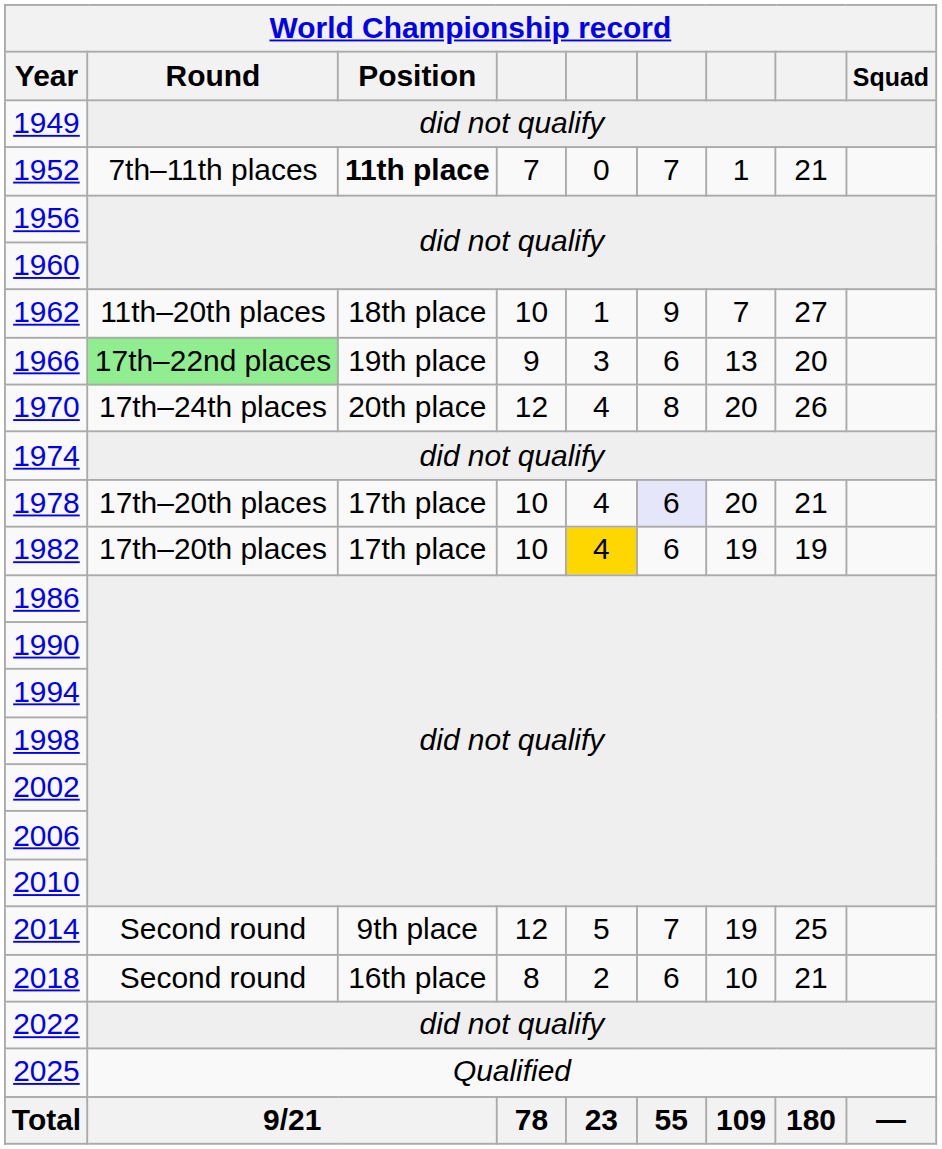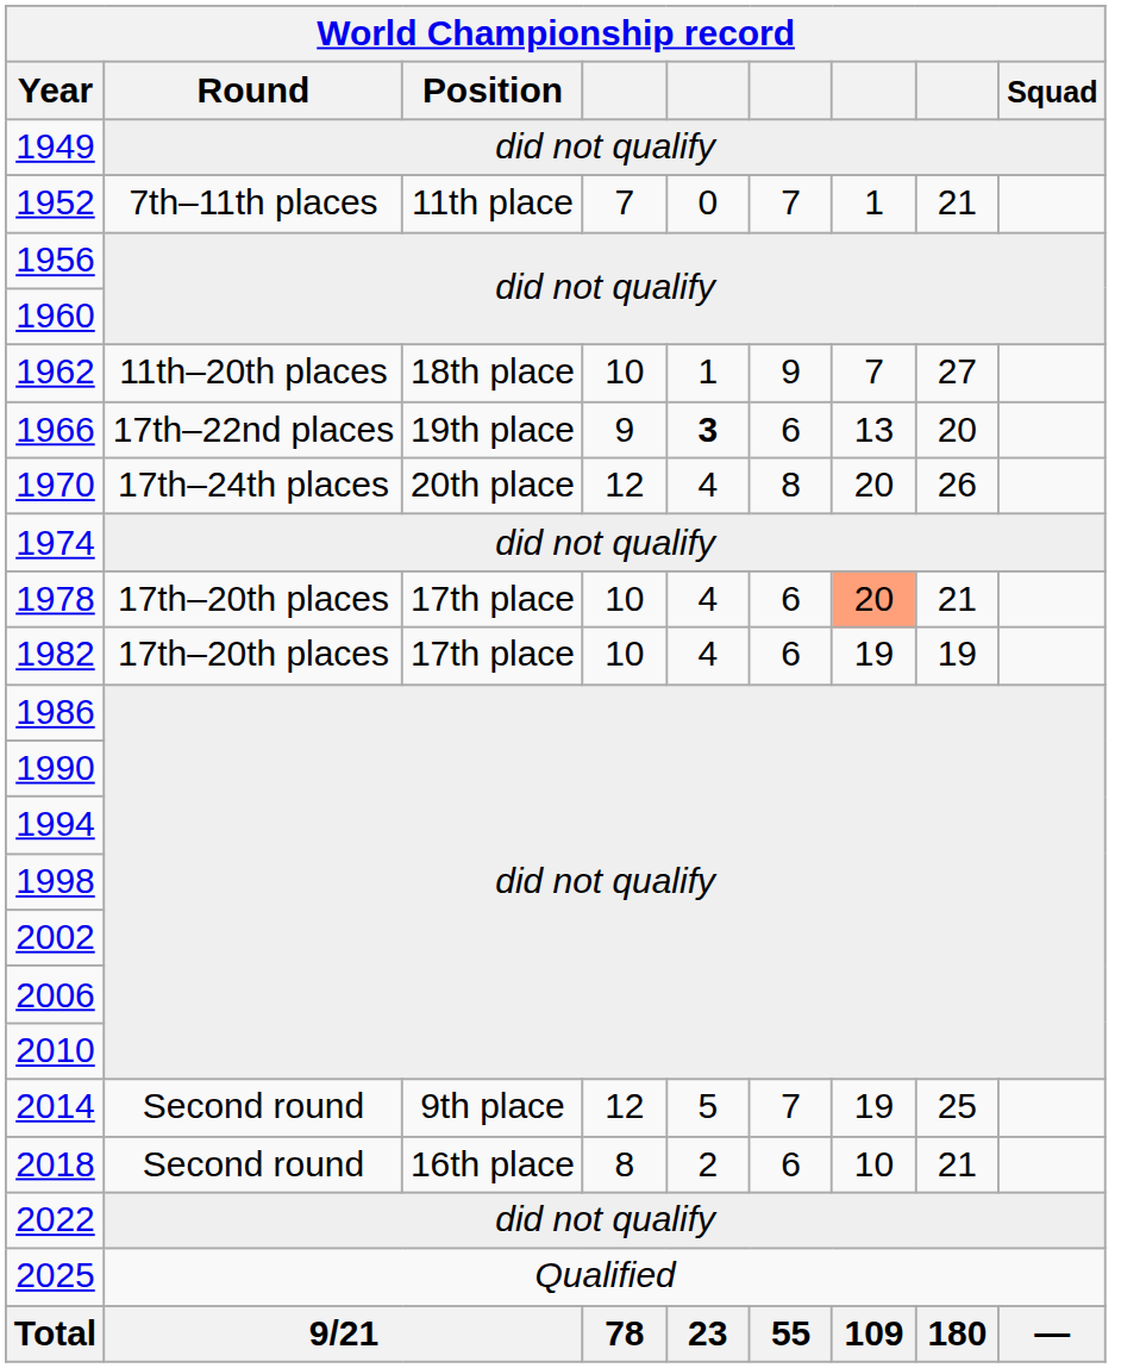1952 | Position: bold -> normal
1966 | Round: lightgreen background -> no background
1966 | column 5: normal -> bold
1978 | column 6: lavender background -> no background
1978 | column 7: no background -> lightsalmon background
1982 | column 5: gold background -> no background
